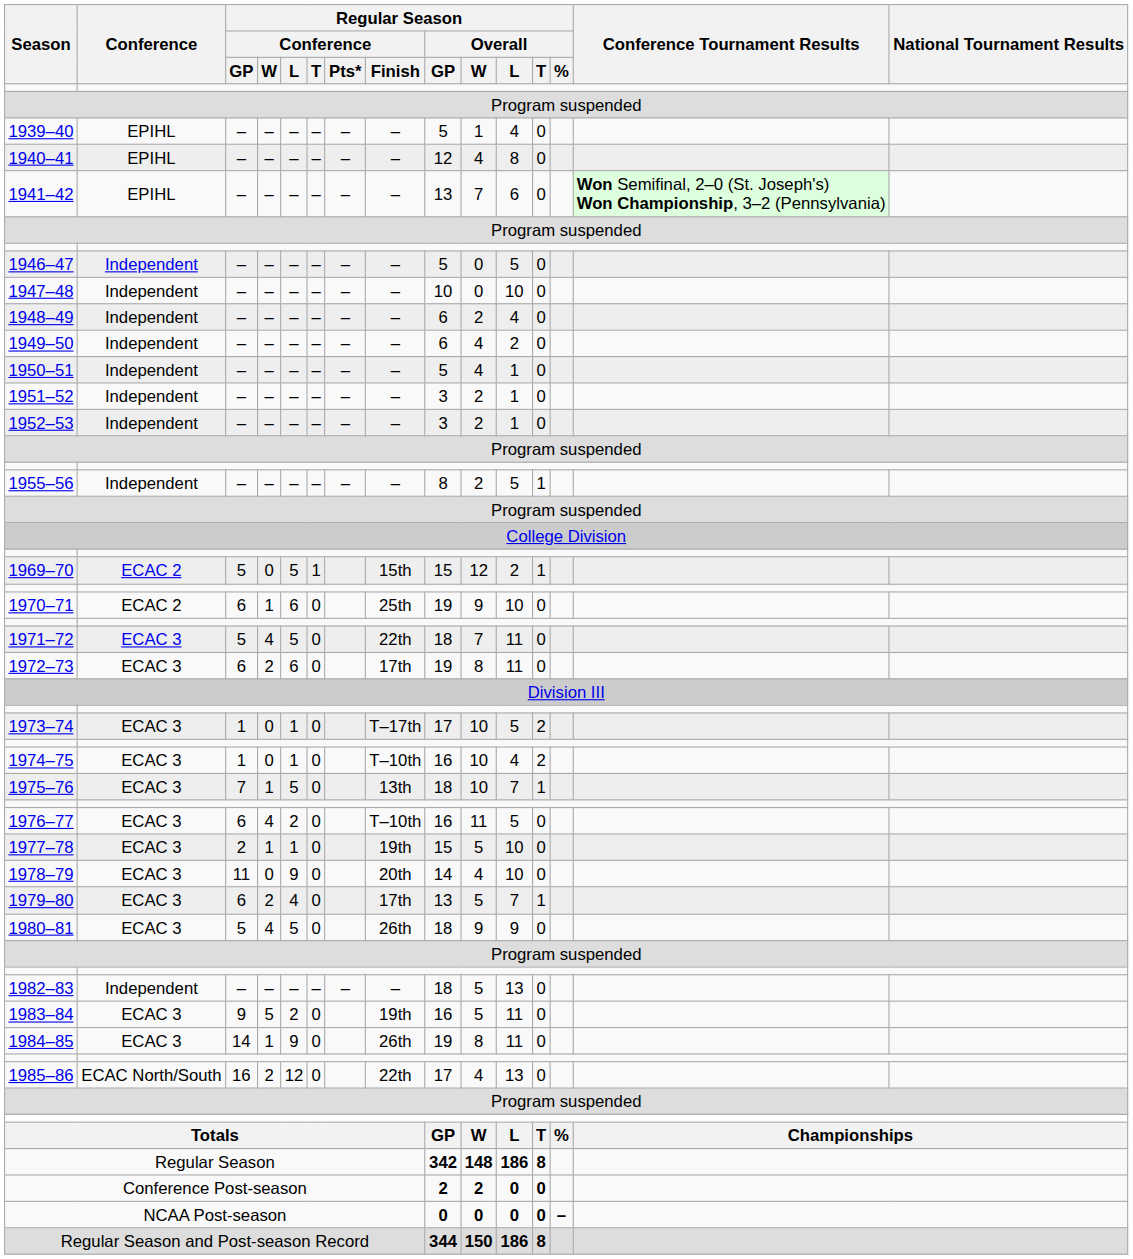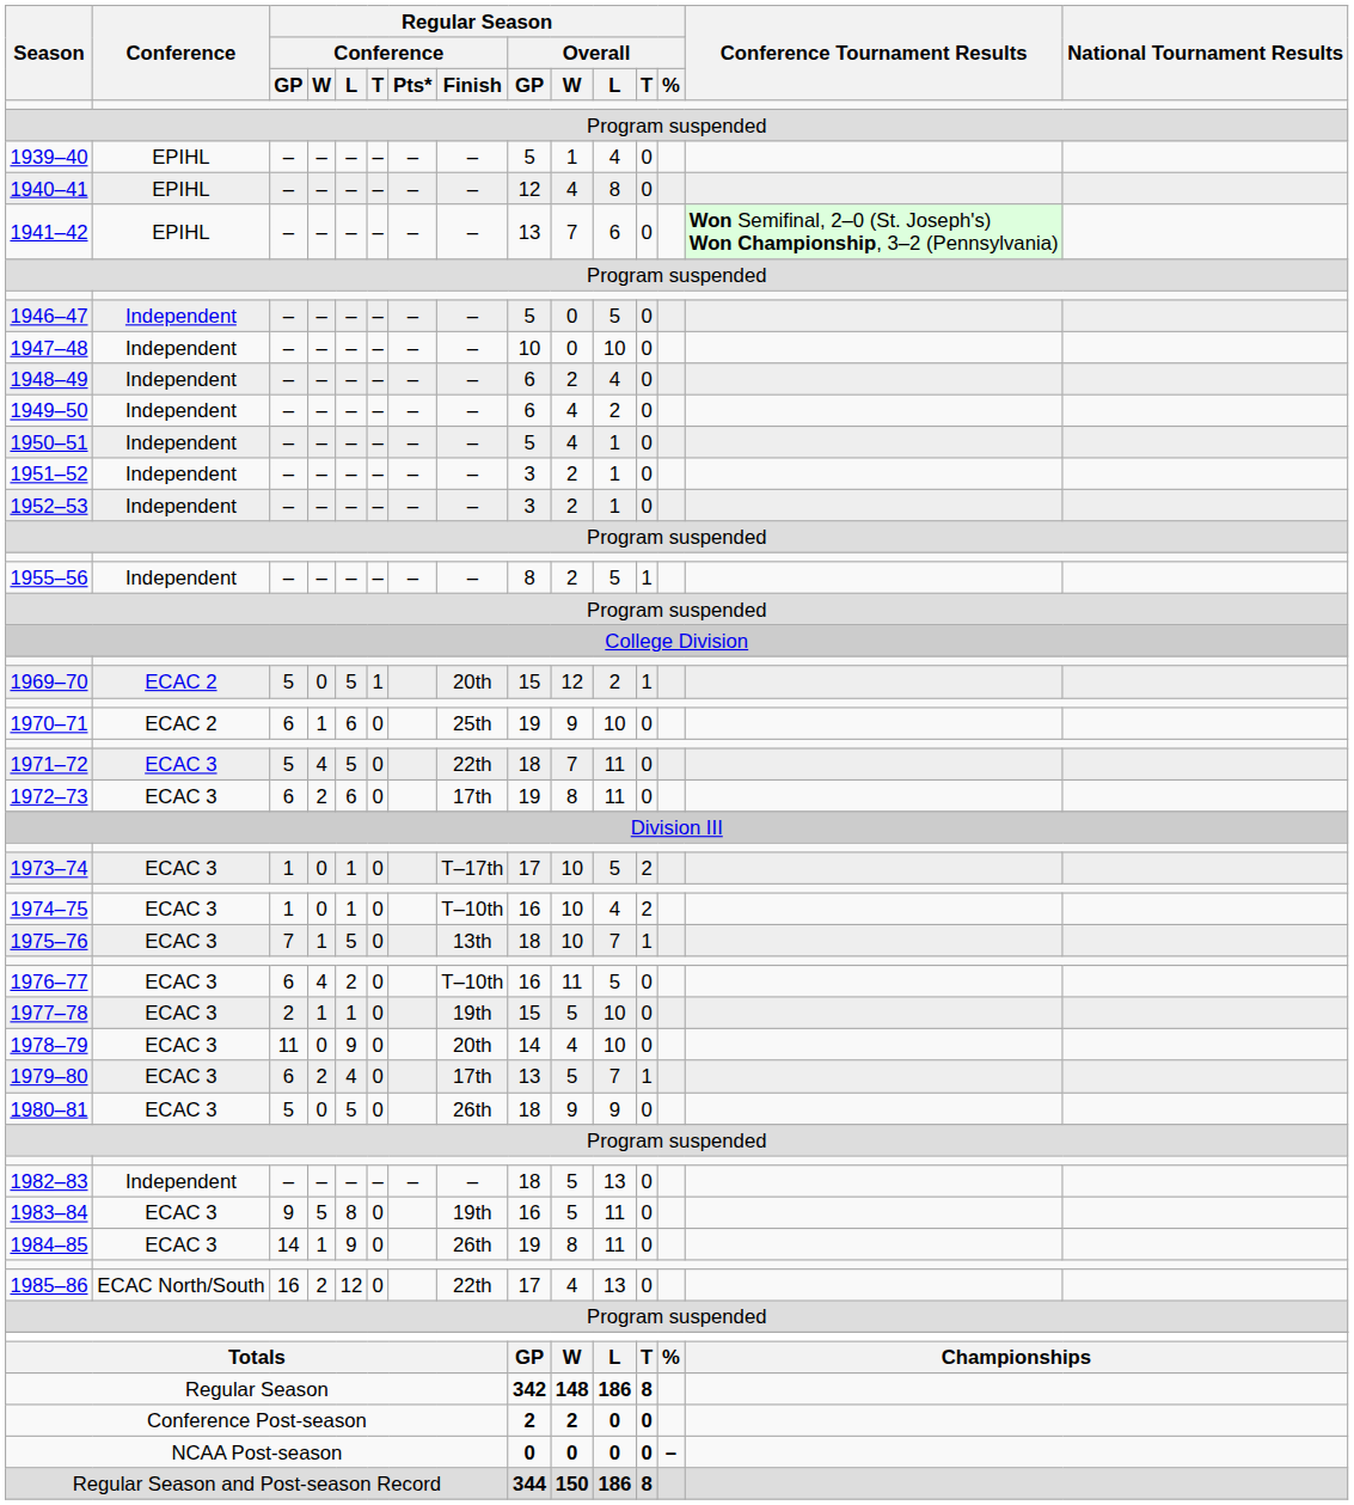1969–70 | Regular Season / Conference / Finish: 15th -> 20th
1980–81 | Regular Season / Conference / W: 4 -> 0
1983–84 | Regular Season / Conference / L: 2 -> 8
